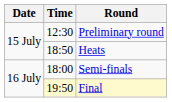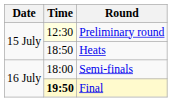Preliminary round | Time: no background -> lightyellow background
Final | Time: normal -> bold
